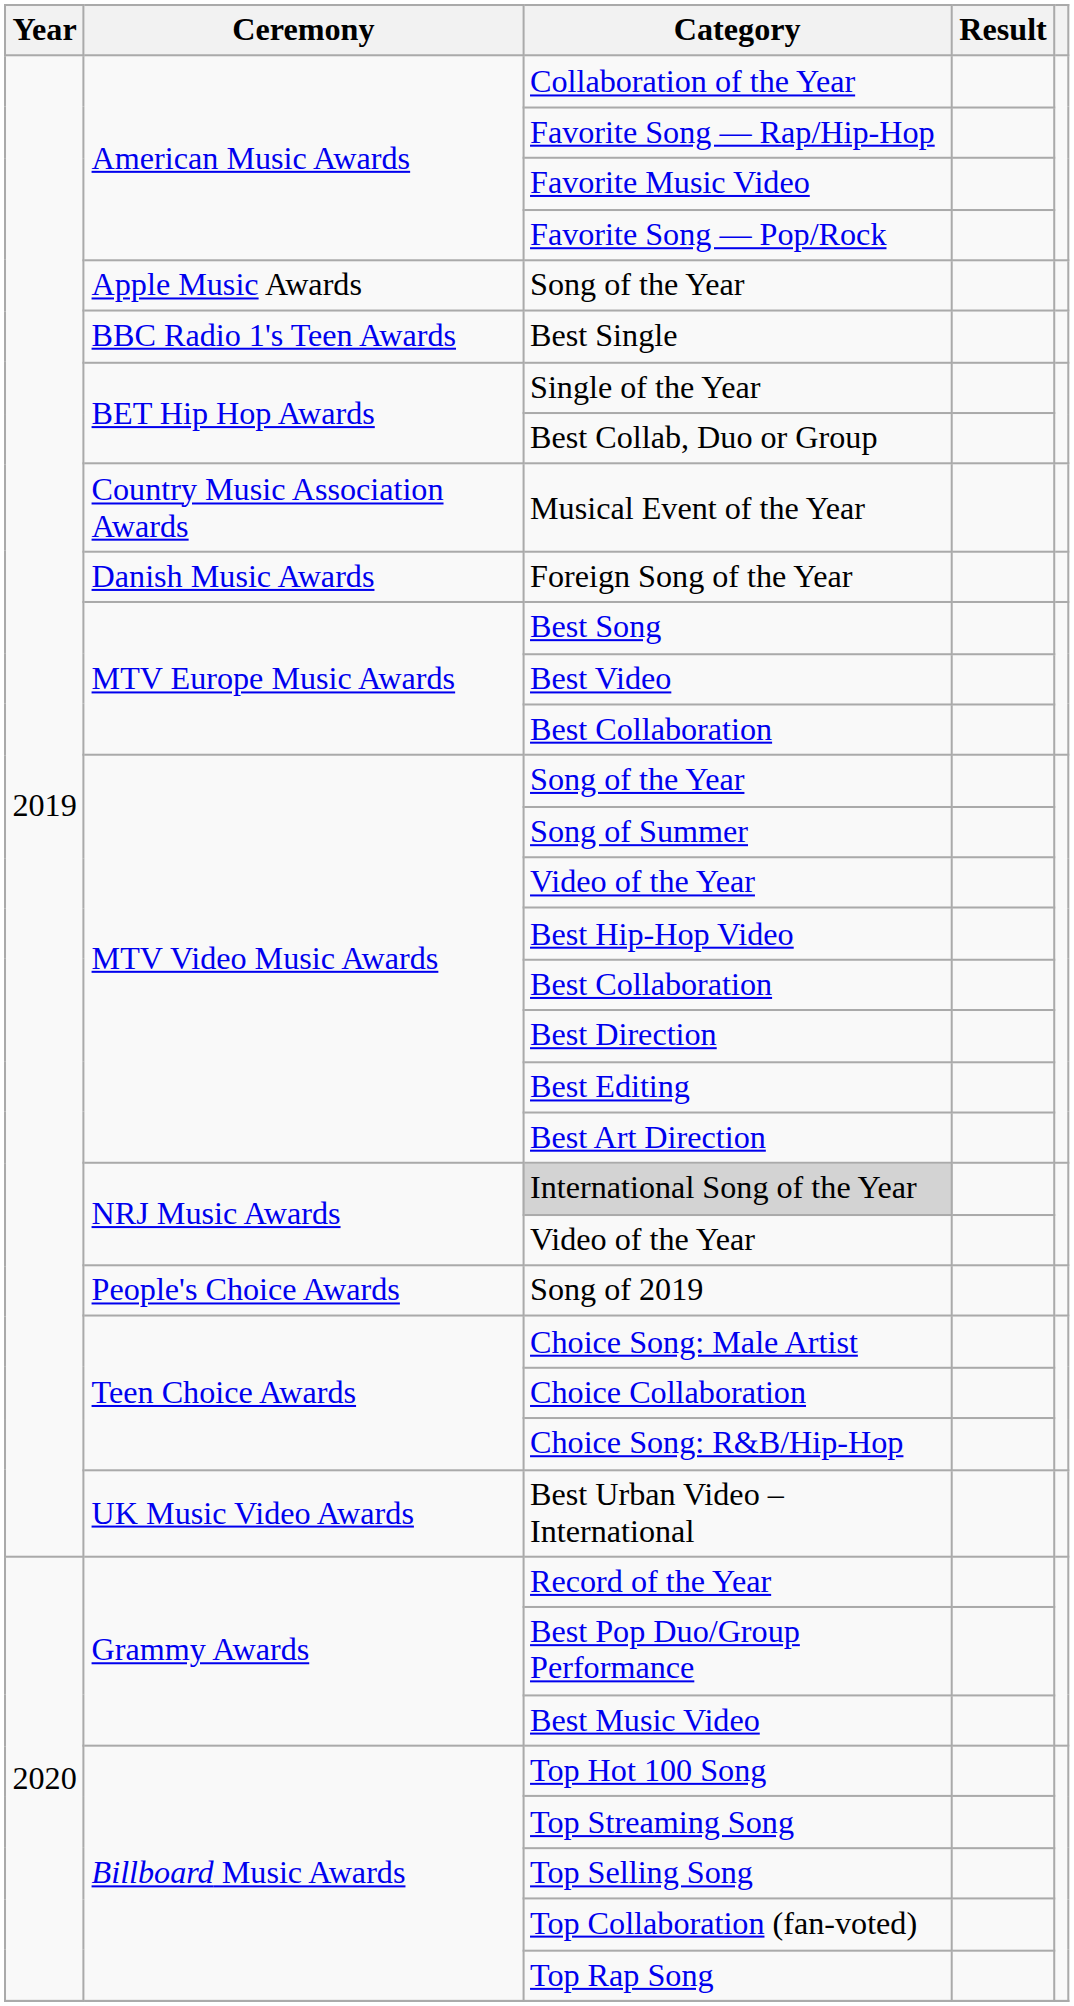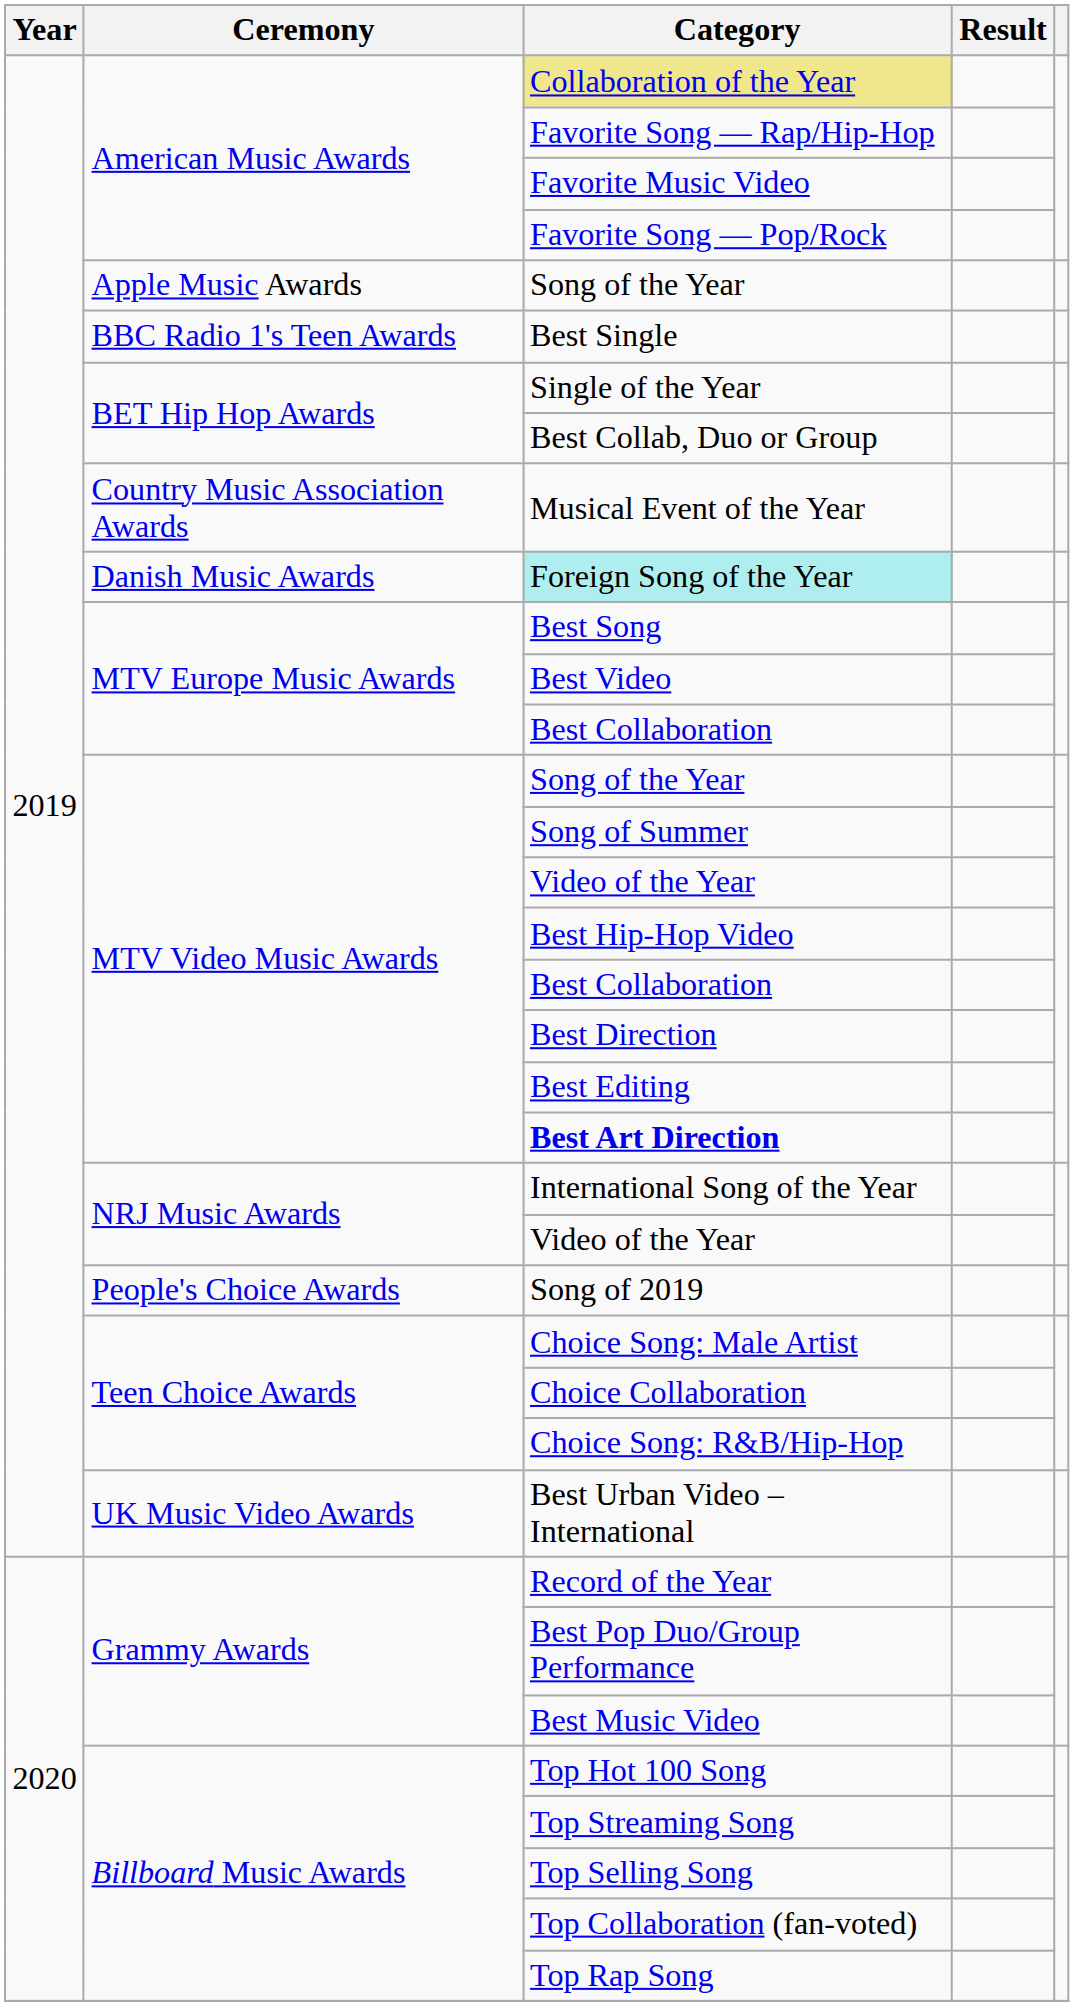Collaboration of the Year | Category: no background -> khaki background
Foreign Song of the Year | Category: no background -> paleturquoise background
Best Art Direction | Category: normal -> bold
International Song of the Year | Category: lightgrey background -> no background
